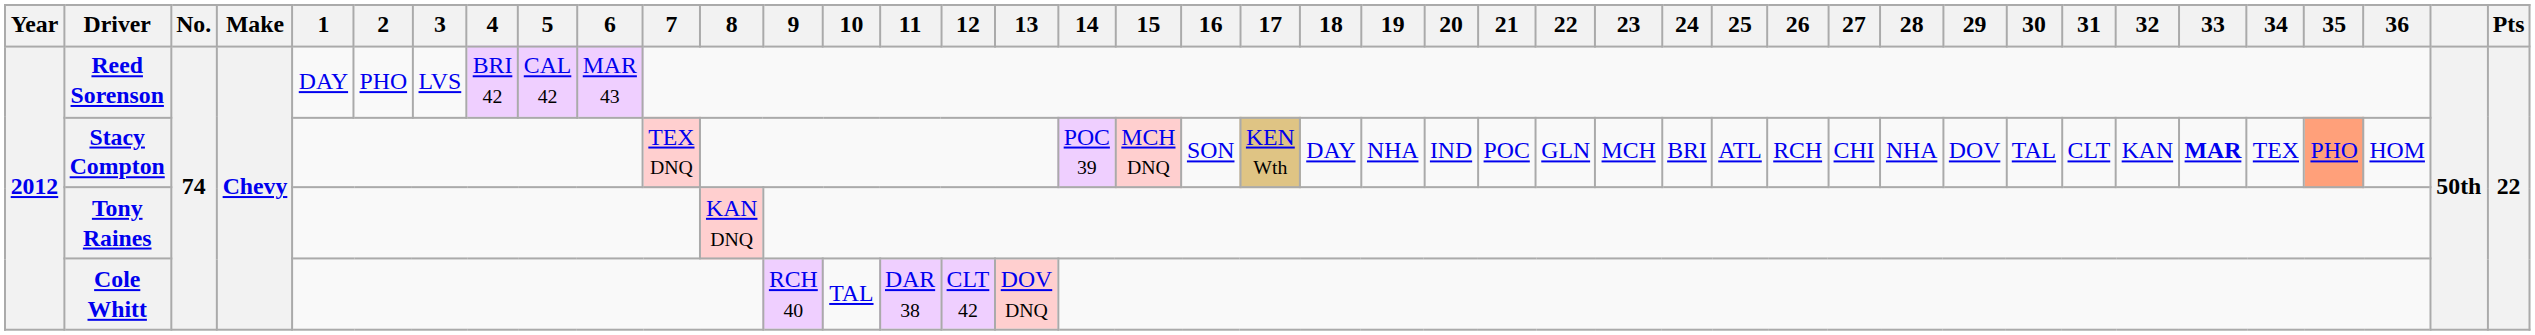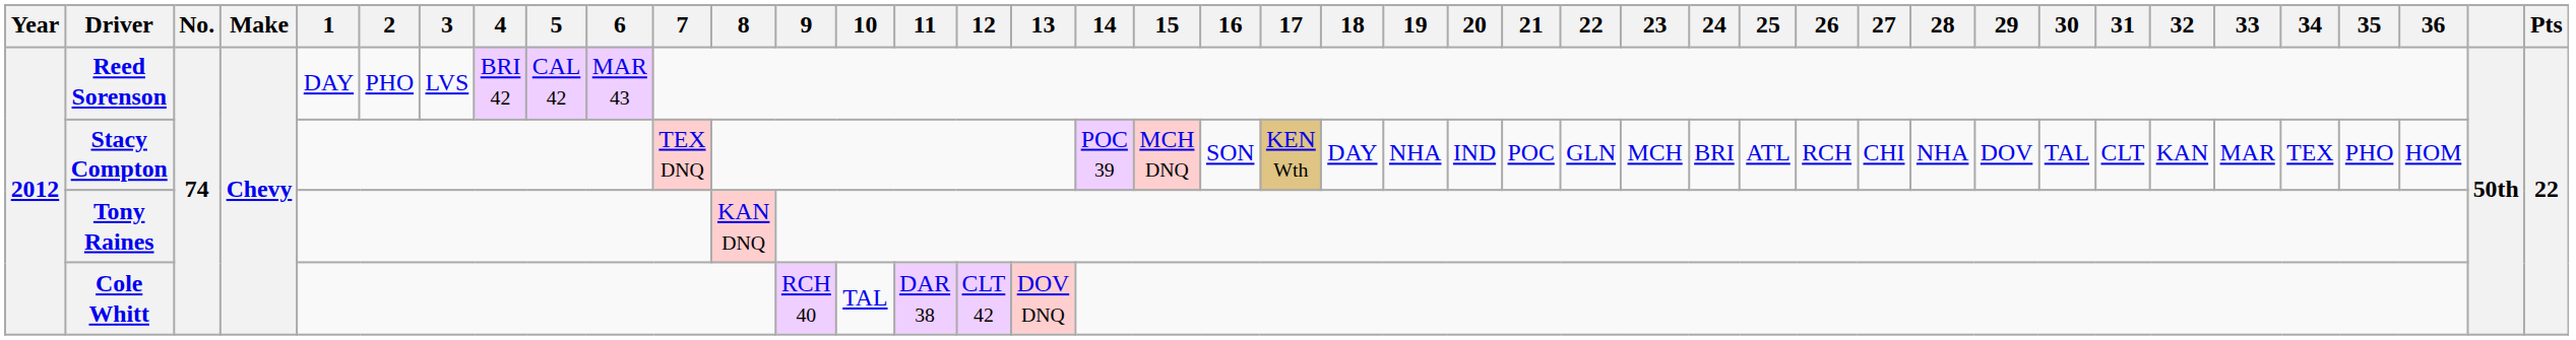Stacy Compton | 33: bold -> normal
Stacy Compton | 35: lightsalmon background -> no background
